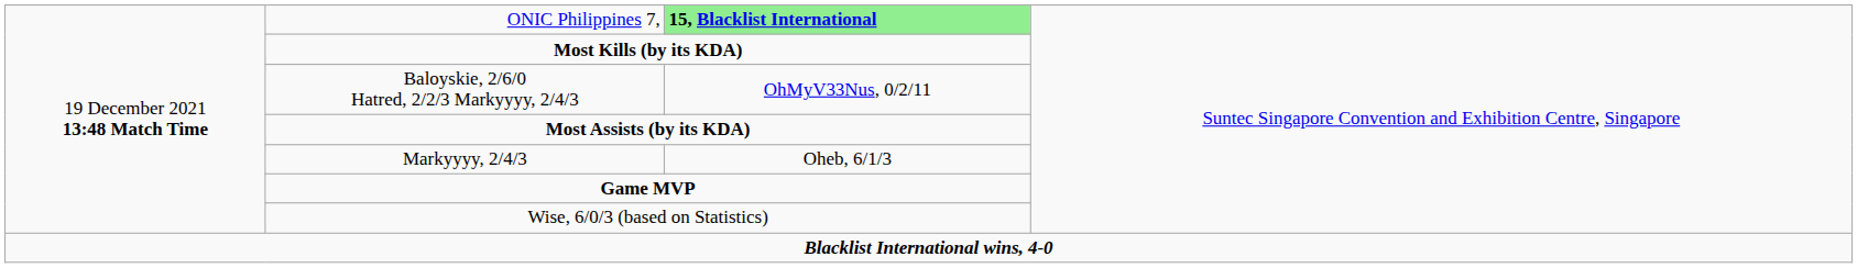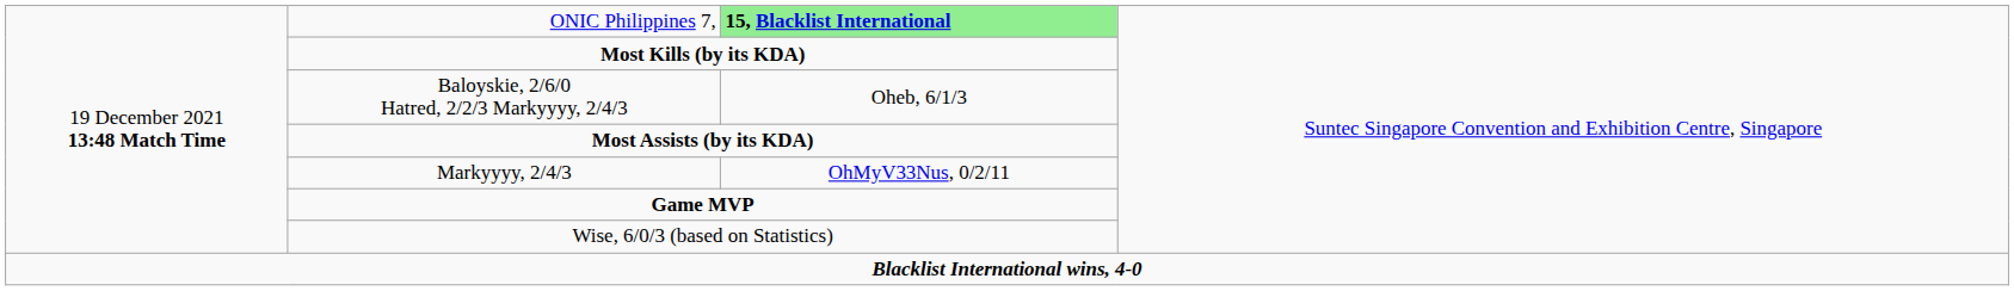Baloyskie, 2/6/0 Hatred, 2/2/3 Markyyyy, 2/4/3 | column 3: OhMyV33Nus, 0/2/11 -> Oheb, 6/1/3
Markyyyy, 2/4/3 | column 3: Oheb, 6/1/3 -> OhMyV33Nus, 0/2/11
